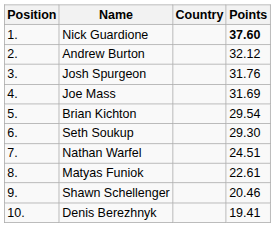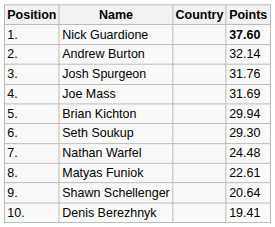Andrew Burton | Points: 32.12 -> 32.14
Brian Kichton | Points: 29.54 -> 29.94
Nathan Warfel | Points: 24.51 -> 24.48
Shawn Schellenger | Points: 20.46 -> 20.64
